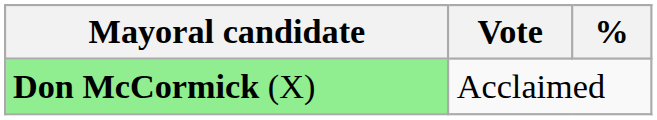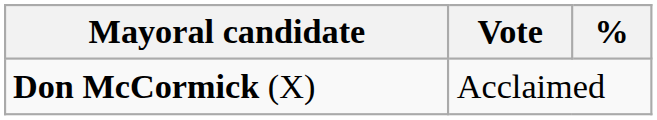Don McCormick (X) | Mayoral candidate: lightgreen background -> no background
